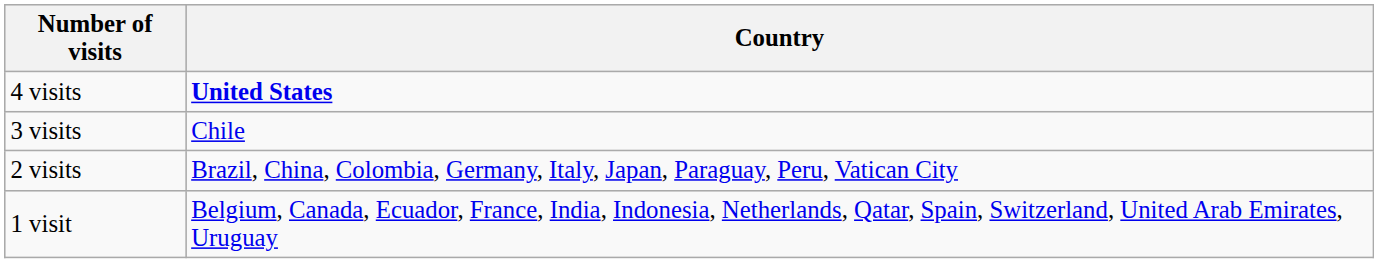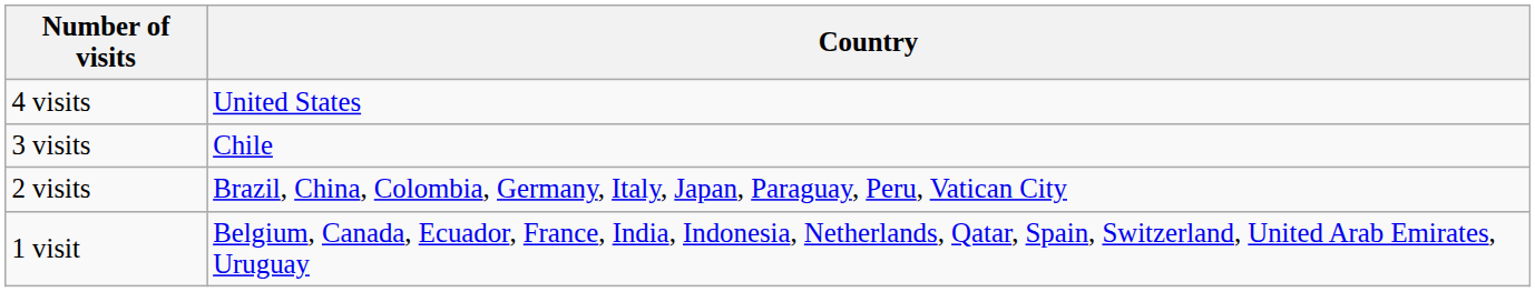4 visits | Country: bold -> normal
